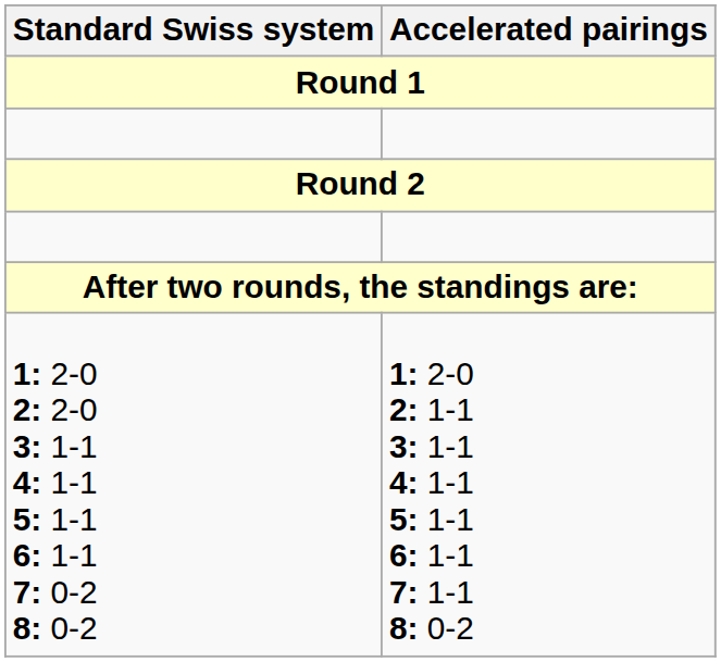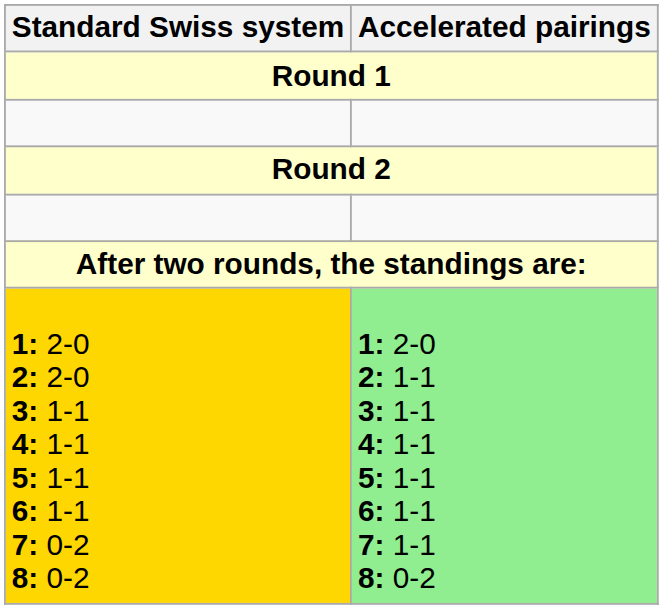row 7 | Standard Swiss system: no background -> gold background
row 7 | Accelerated pairings: no background -> lightgreen background
